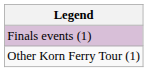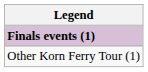row 2 | column 1: normal -> bold
